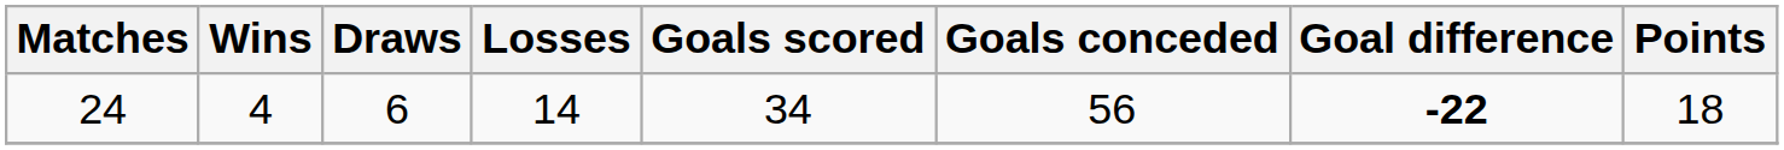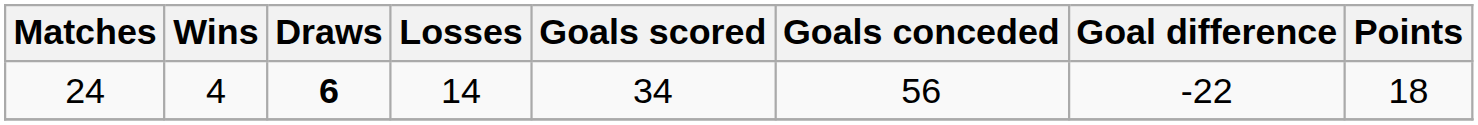24 | Draws: normal -> bold
24 | Goal difference: bold -> normal
